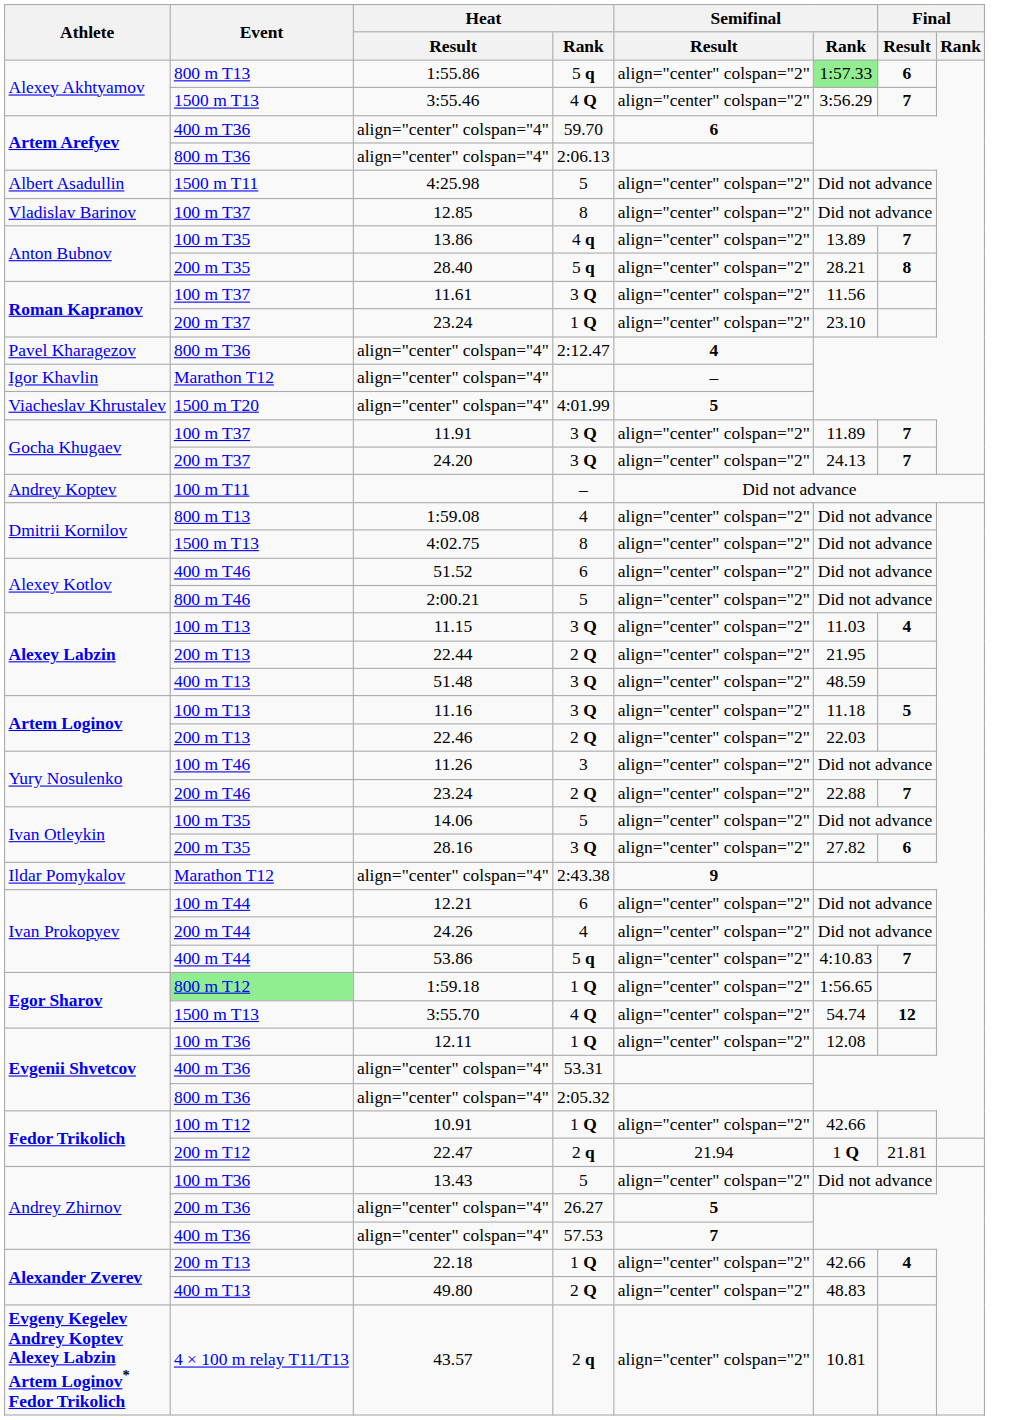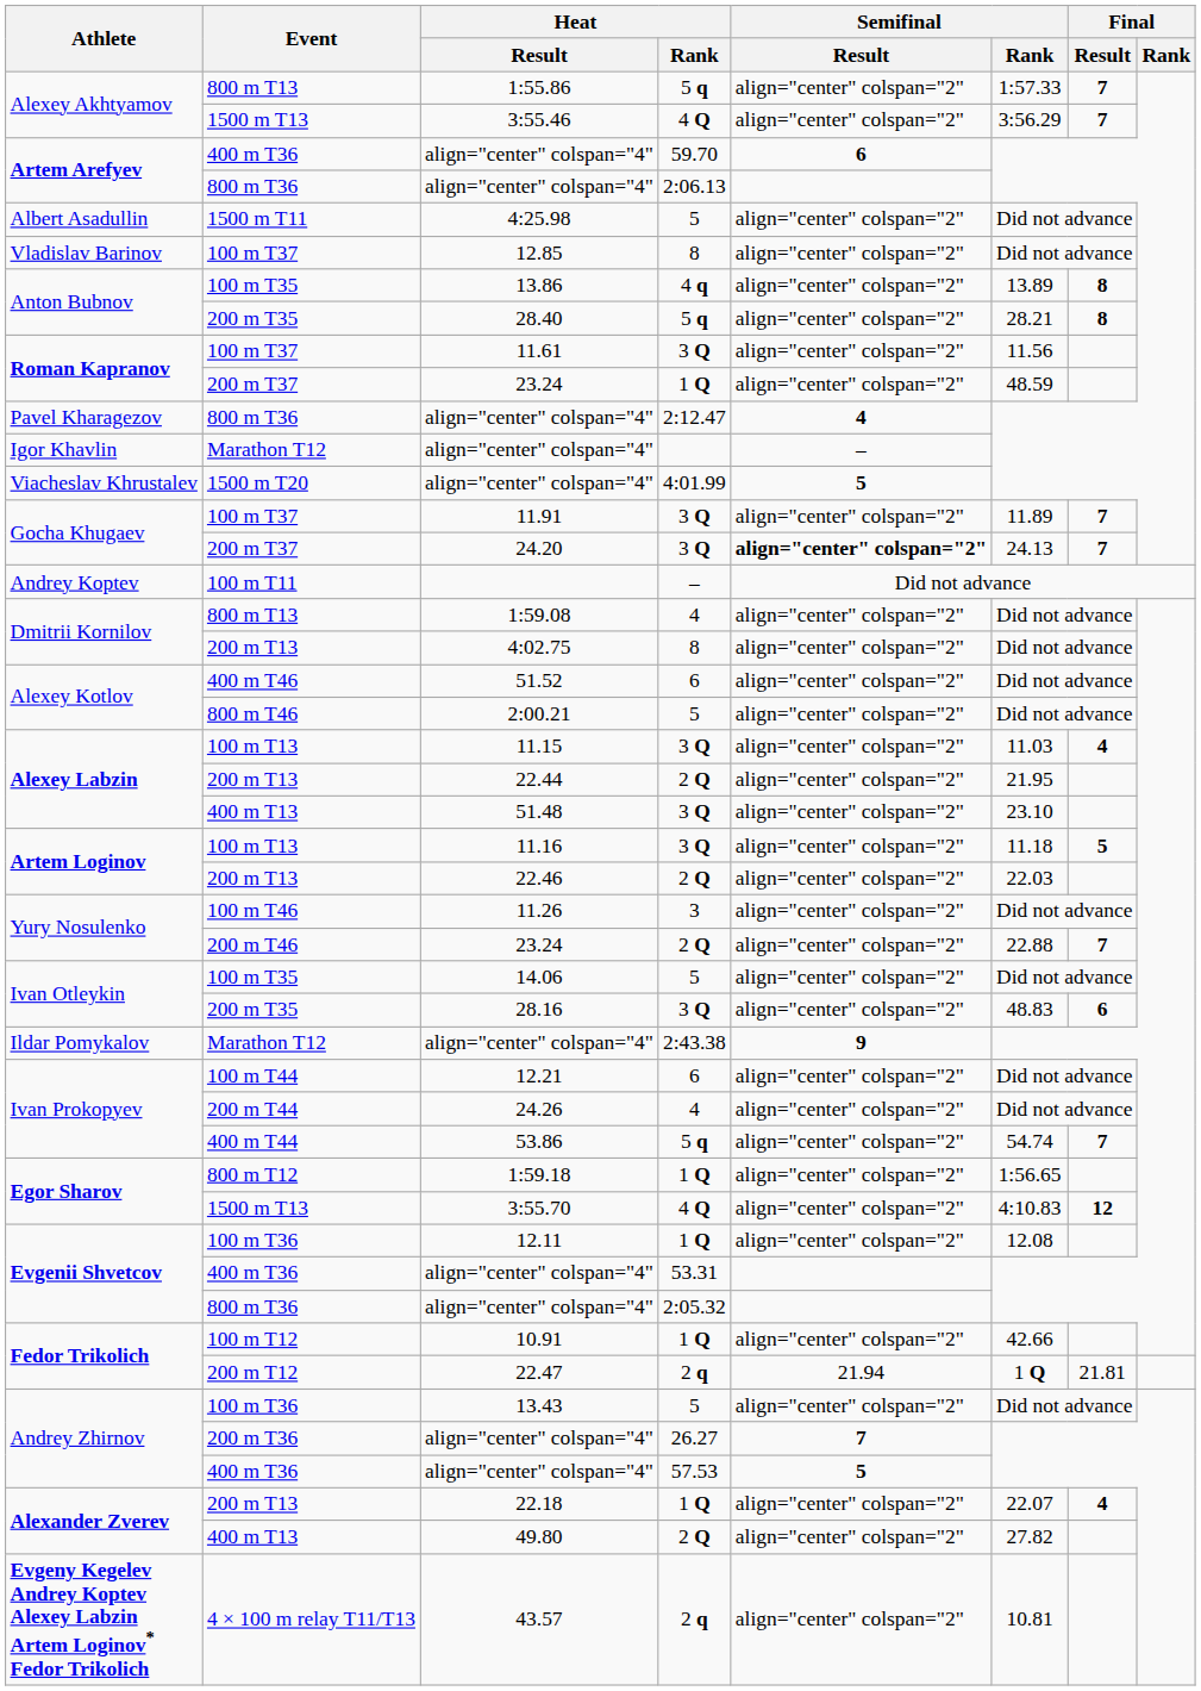1:55.86 | Semifinal / Rank: lightgreen background -> no background
1:55.86 | Final / Result: 6 -> 7
13.86 | Final / Result: 7 -> 8
23.24 / 1 Q | Semifinal / Rank: 23.10 -> 48.59
24.20 | Semifinal / Result: normal -> bold
4:02.75 | Event: 1500 m T13 -> 200 m T13
51.48 | Semifinal / Rank: 48.59 -> 23.10
28.16 | Semifinal / Rank: 27.82 -> 48.83
53.86 | Semifinal / Rank: 4:10.83 -> 54.74
1:59.18 | Event: lightgreen background -> no background
3:55.70 | Semifinal / Rank: 54.74 -> 4:10.83
align="center" colspan="4" / 26.27 | Semifinal / Result: 5 -> 7
align="center" colspan="4" / 57.53 | Semifinal / Result: 7 -> 5
22.18 | Semifinal / Rank: 42.66 -> 22.07
49.80 | Semifinal / Rank: 48.83 -> 27.82
